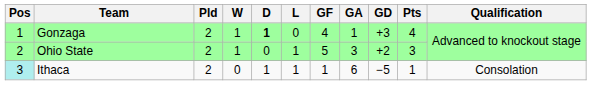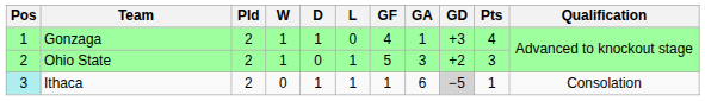Gonzaga | D: bold -> normal
Ithaca | GD: no background -> lightgrey background
